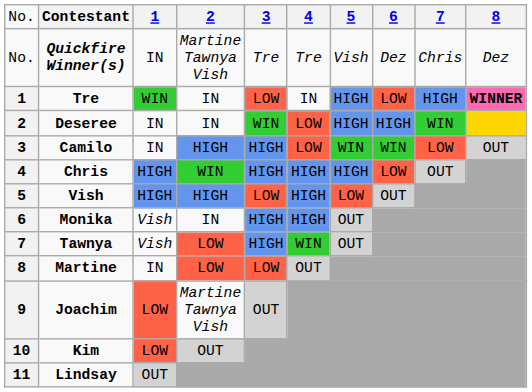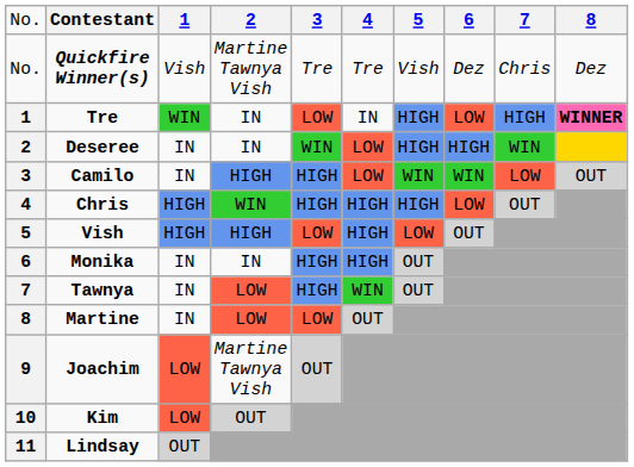Quickfire Winner(s) | column 3: IN -> Vish
Monika | column 3: Vish -> IN
Tawnya | column 3: Vish -> IN
